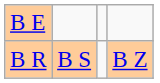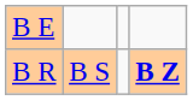B R | column 4: normal -> bold
